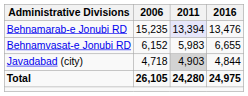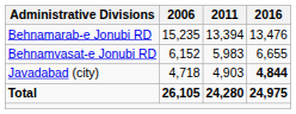Behnamarab-e Jonubi RD | 2011: lavender background -> no background
Javadabad (city) | 2011: lightgrey background -> no background
Javadabad (city) | 2016: normal -> bold
